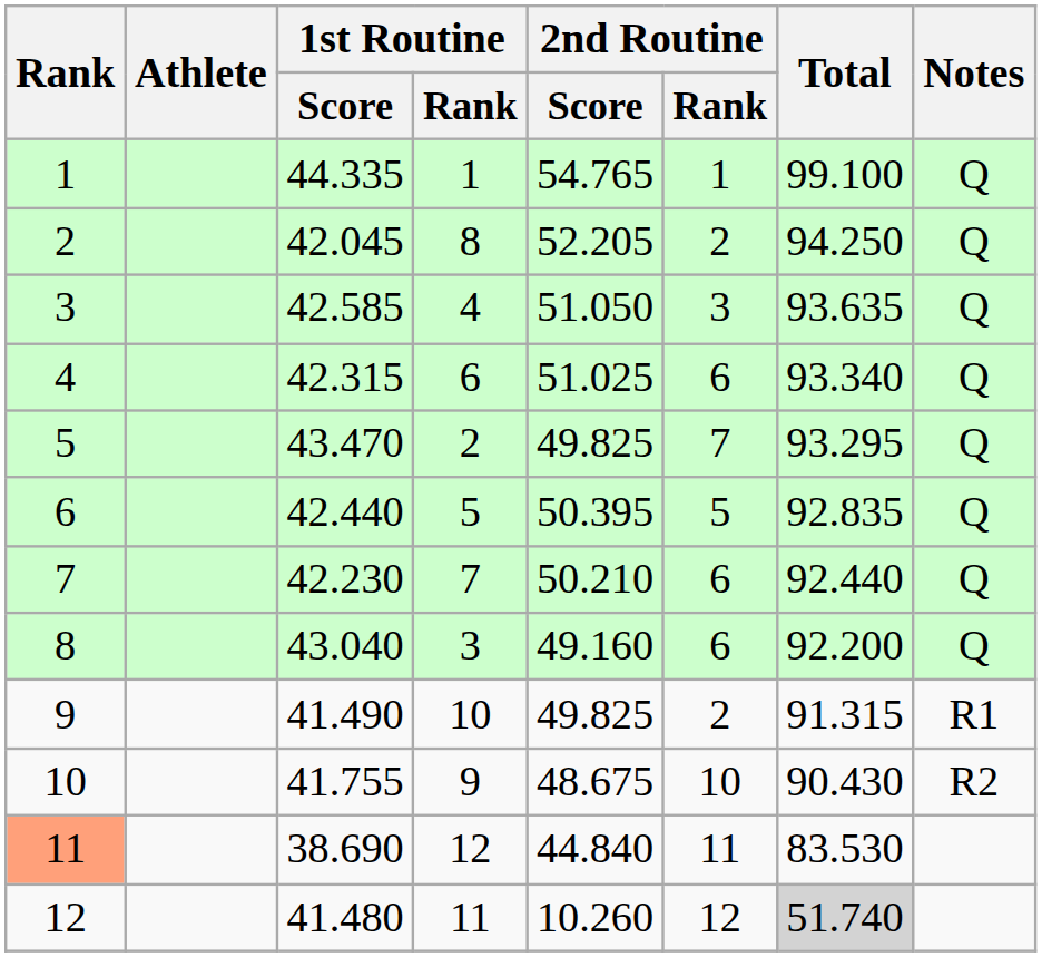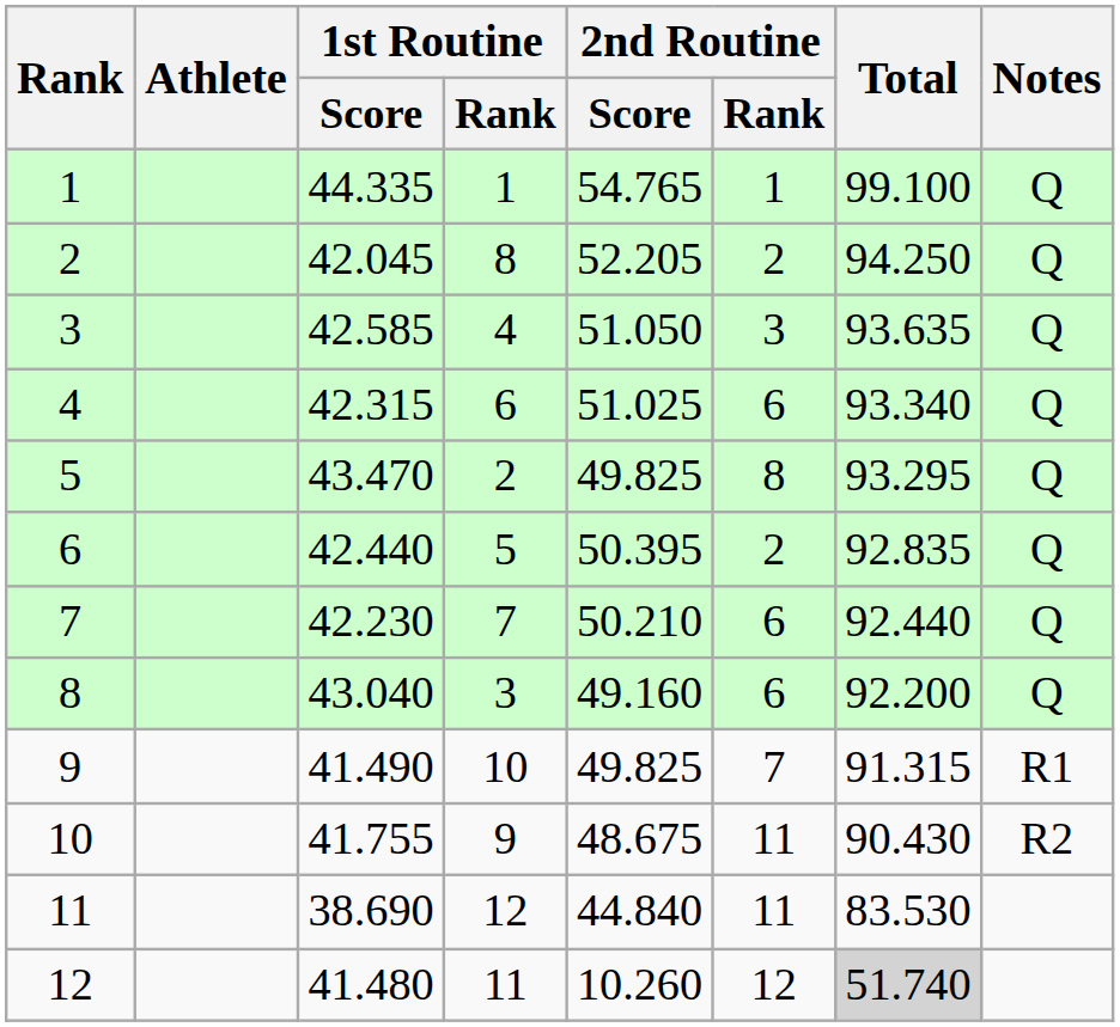row 7 | 2nd Routine / Rank: 7 -> 8
row 8 | 2nd Routine / Rank: 5 -> 2
row 11 | 2nd Routine / Rank: 2 -> 7
row 12 | 2nd Routine / Rank: 10 -> 11
row 13 | Rank: lightsalmon background -> no background
